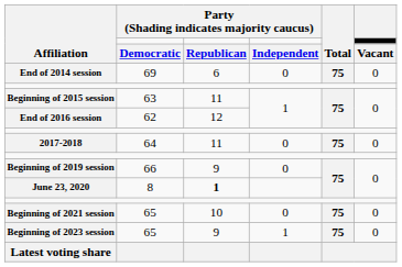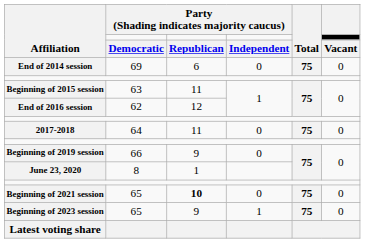June 23, 2020 | column 3: bold -> normal
Beginning of 2021 session | column 3: normal -> bold
